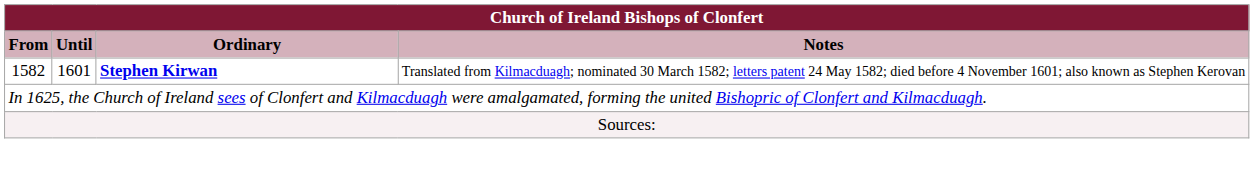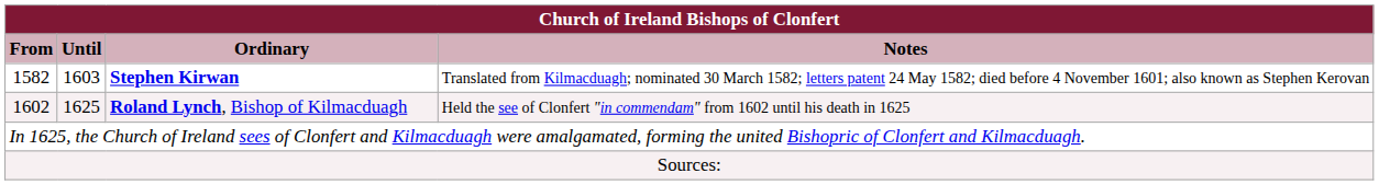1582 | Until: 1601 -> 1603
+ row: 1602 | 1625 | Roland Lynch, Bishop of Kilmacduagh | Held the see of Clonfert "in commendam" from 1602 until his death in 1625
